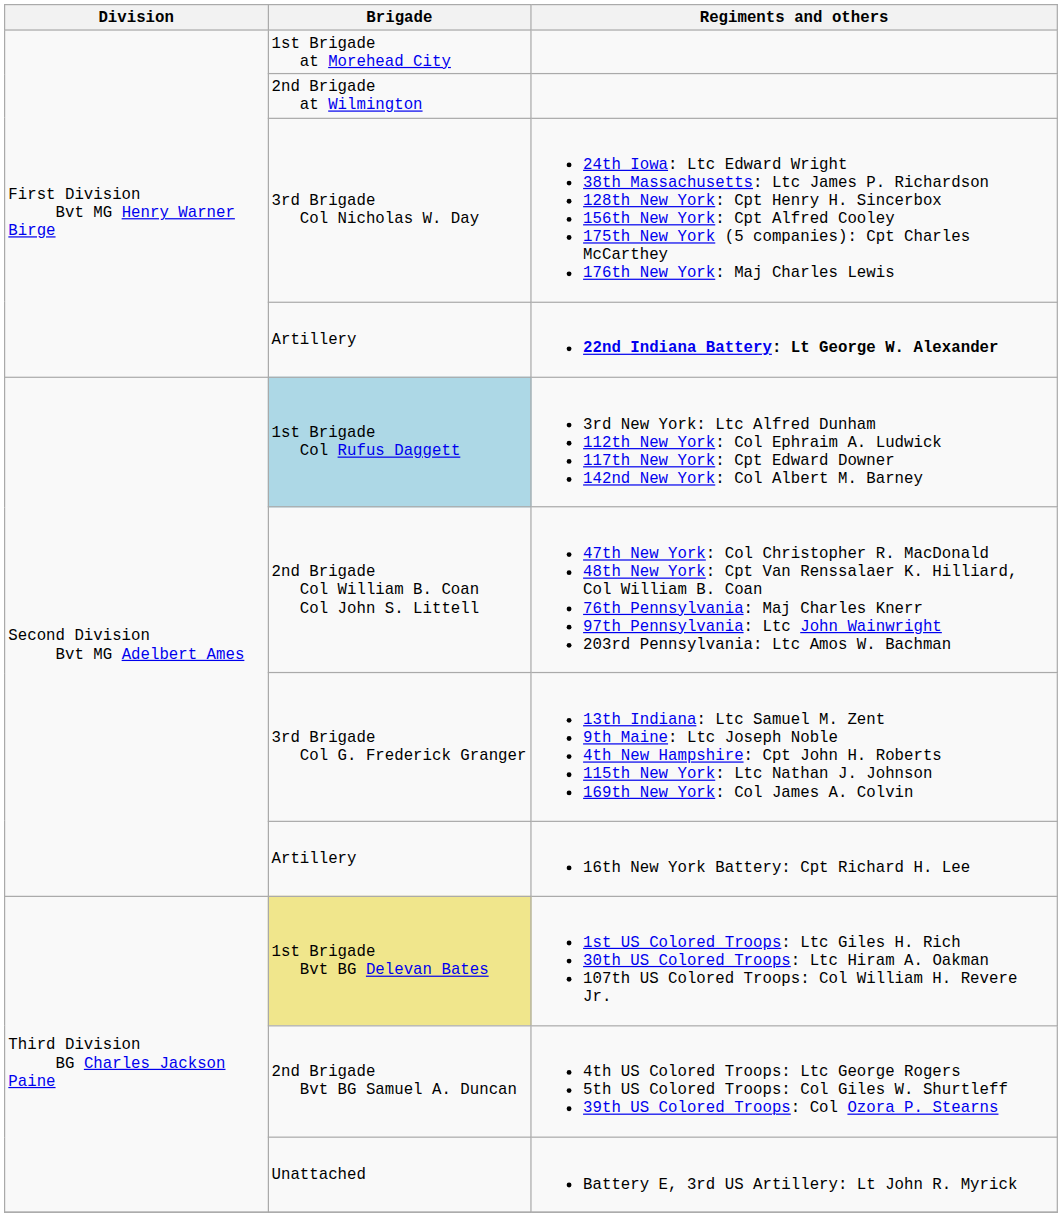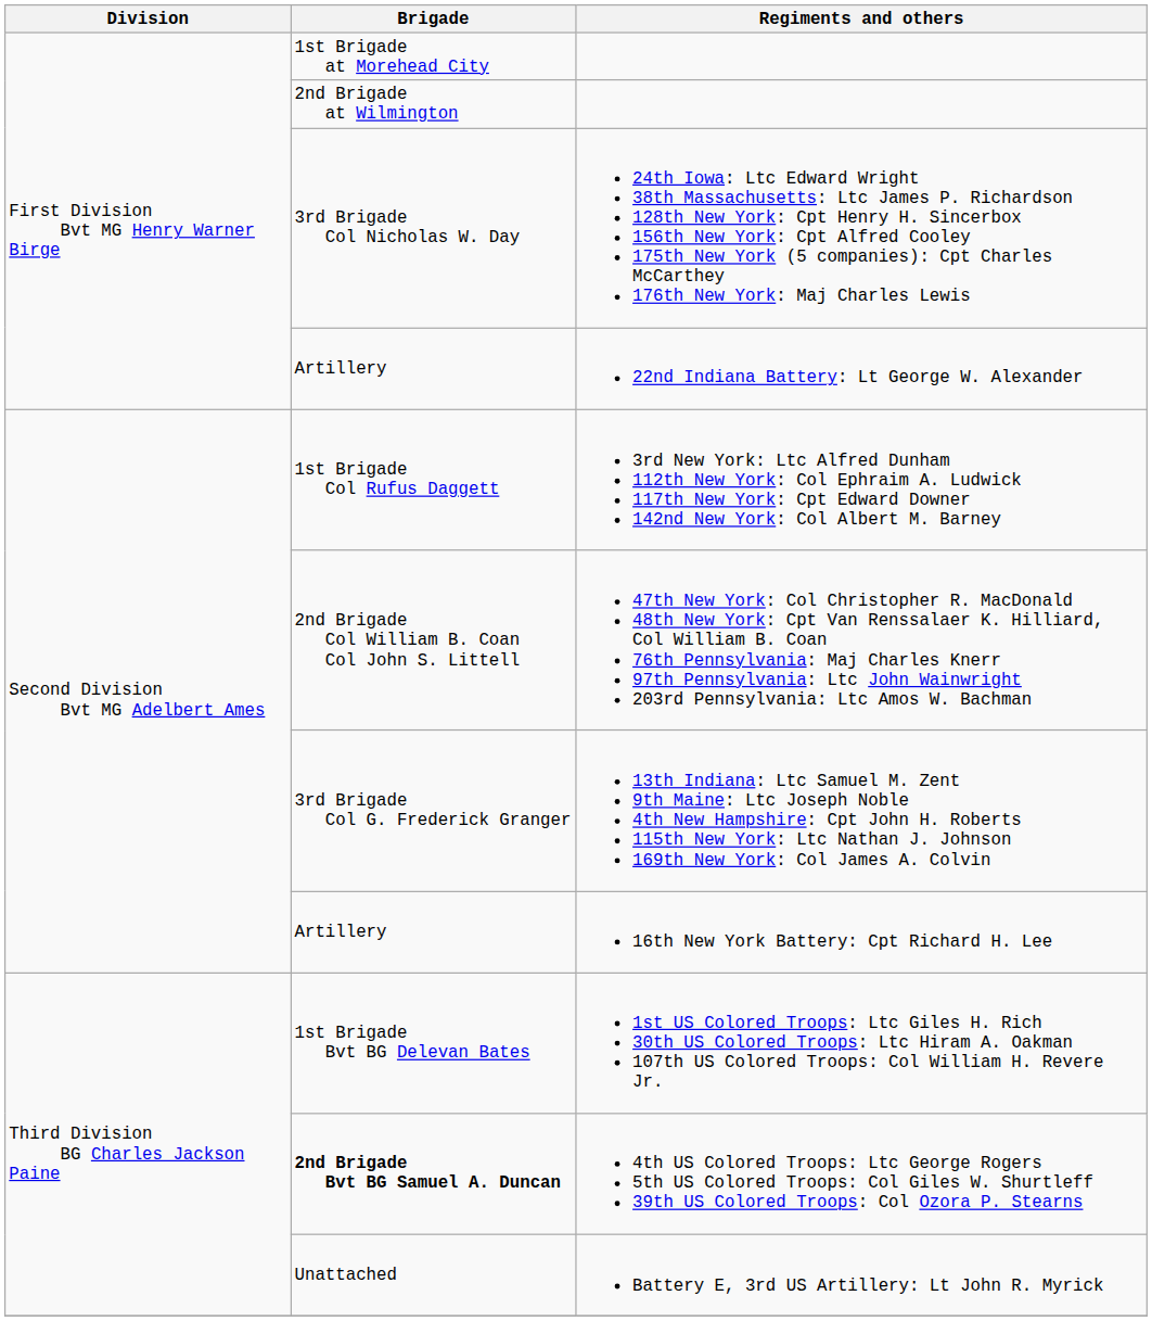Artillery / 22nd Indiana Battery: Lt George W. Alexander | Regiments and others: bold -> normal
1st Brigade Col Rufus Daggett | Brigade: lightblue background -> no background
1st Brigade Bvt BG Delevan Bates | Brigade: khaki background -> no background
2nd Brigade Bvt BG Samuel A. Duncan | Brigade: normal -> bold
